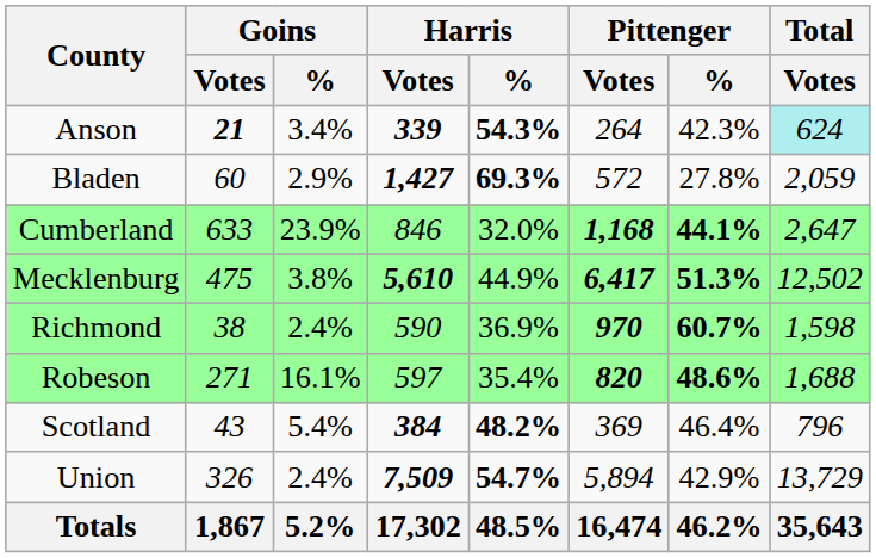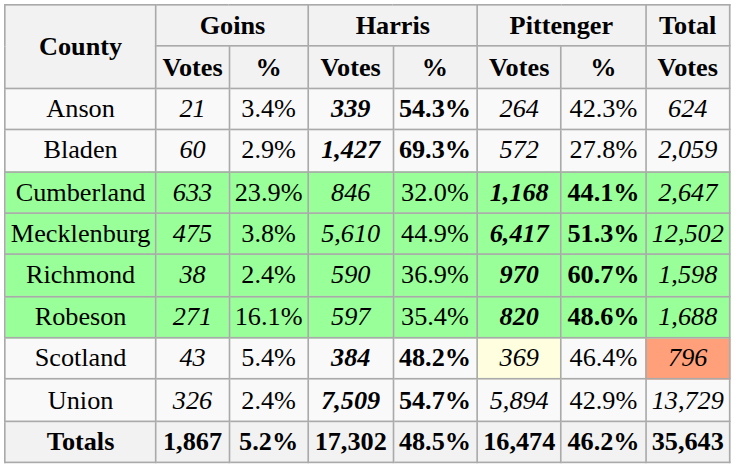Anson | Goins / Votes: bold -> normal
Anson | Total / Votes: paleturquoise background -> no background
Mecklenburg | Harris / Votes: bold -> normal
Scotland | Pittenger / Votes: no background -> lightyellow background
Scotland | Total / Votes: no background -> lightsalmon background
